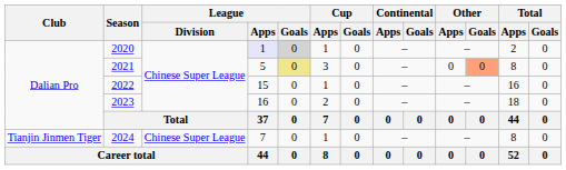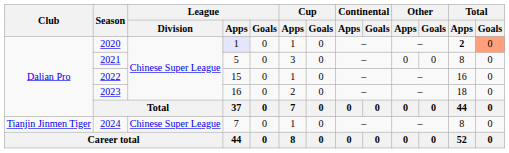2020 | League / Goals: lightgrey background -> no background
2020 | Total / Apps: normal -> bold
2020 | Total / Goals: no background -> lightsalmon background
2021 | League / Goals: khaki background -> no background
2021 | Other / Goals: lightsalmon background -> no background
